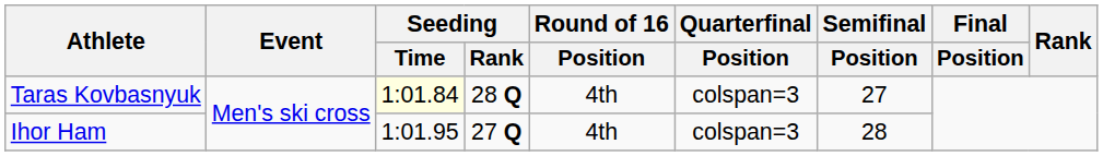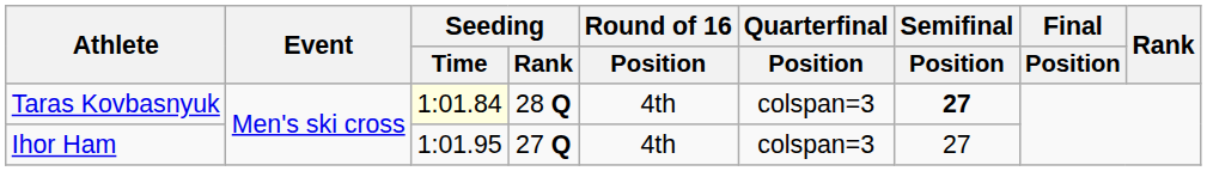Taras Kovbasnyuk | Semifinal / Position: normal -> bold
Ihor Ham | Semifinal / Position: 28 -> 27
